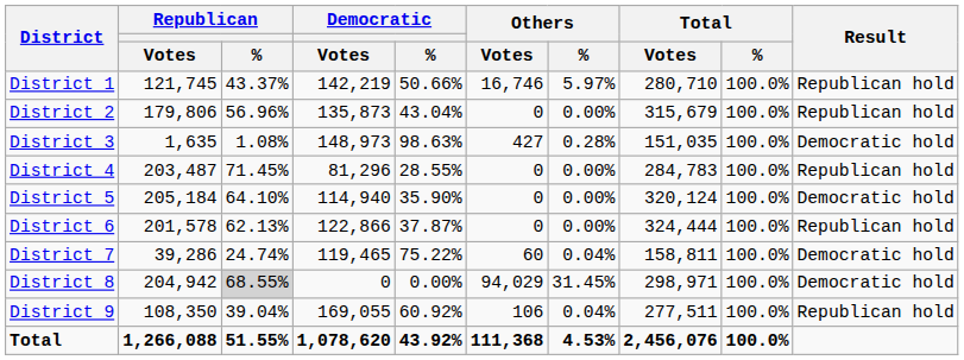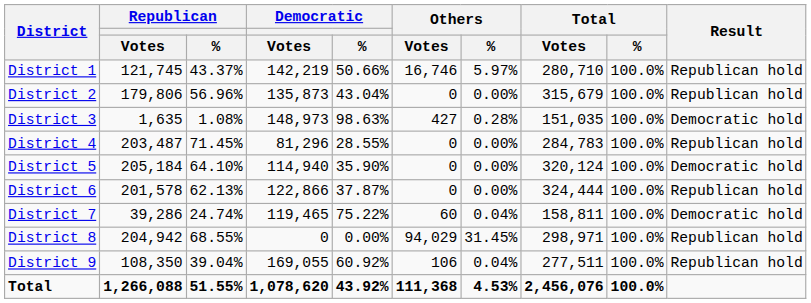District 8 | Republican / %: lightgrey background -> no background
District 8 | Result: Democratic hold -> Republican hold
